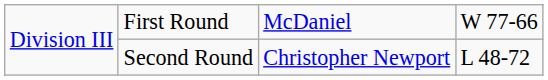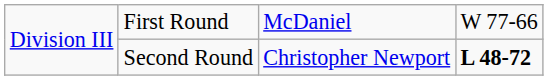Division III / Second Round | column 4: normal -> bold
